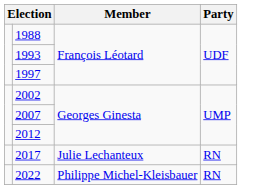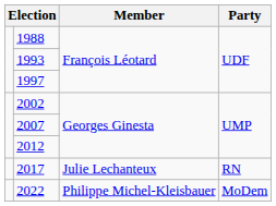2022 | Party: RN -> MoDem
